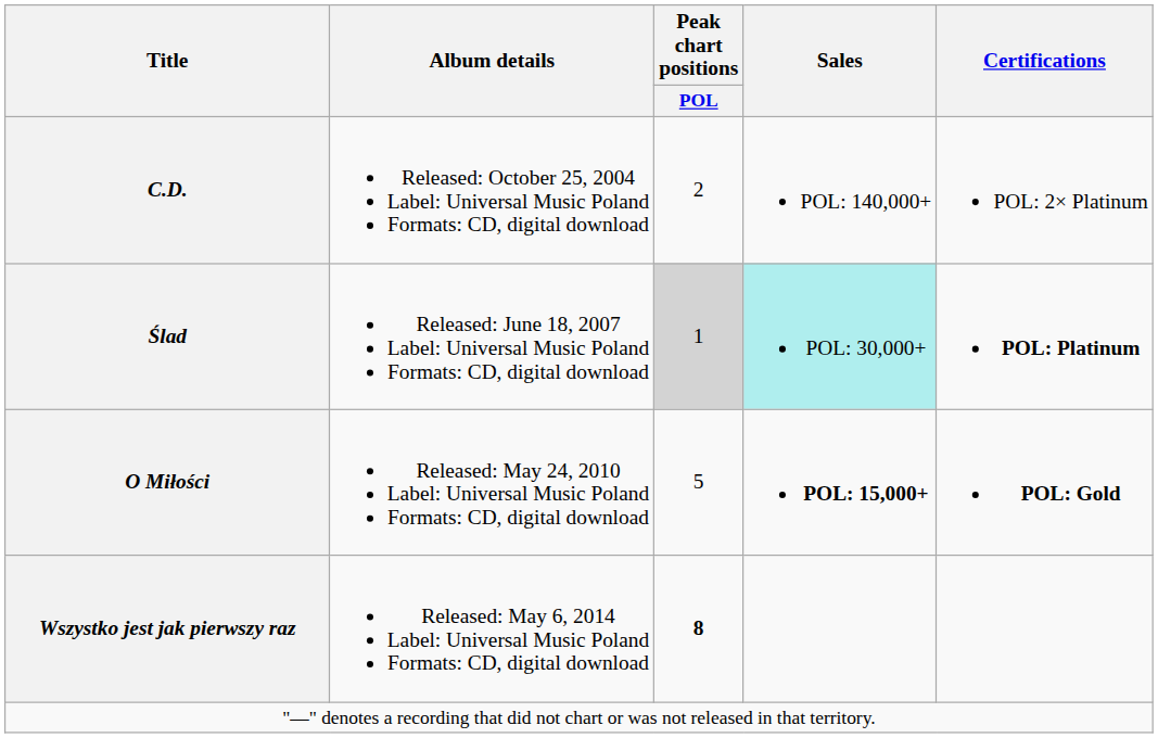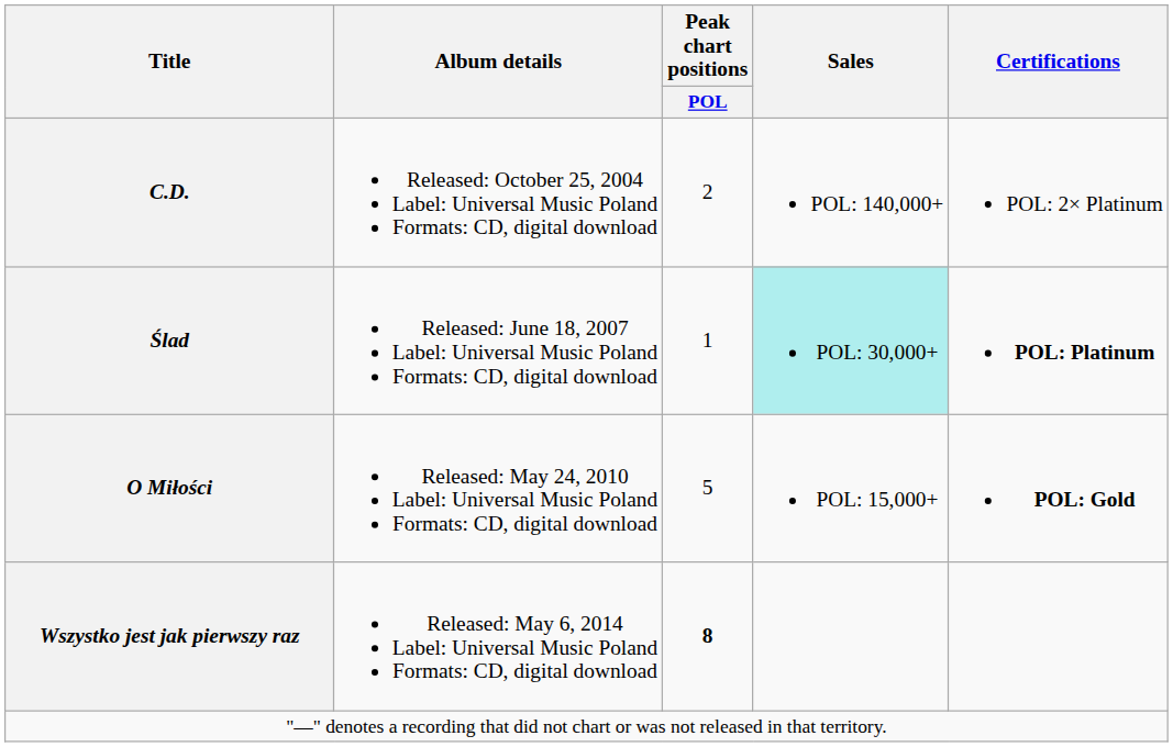Ślad | Peak chart positions / POL: lightgrey background -> no background
O Miłości | Sales: bold -> normal
